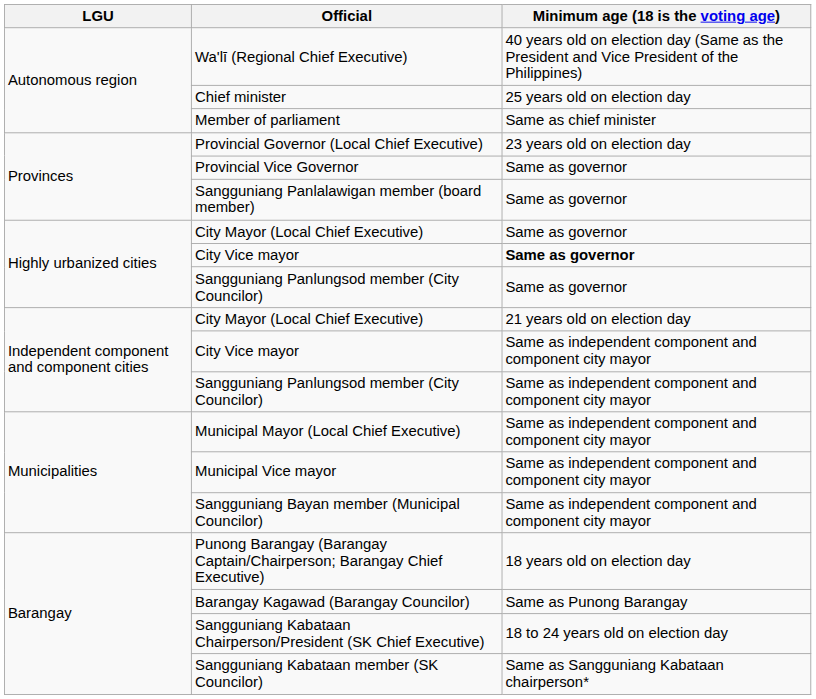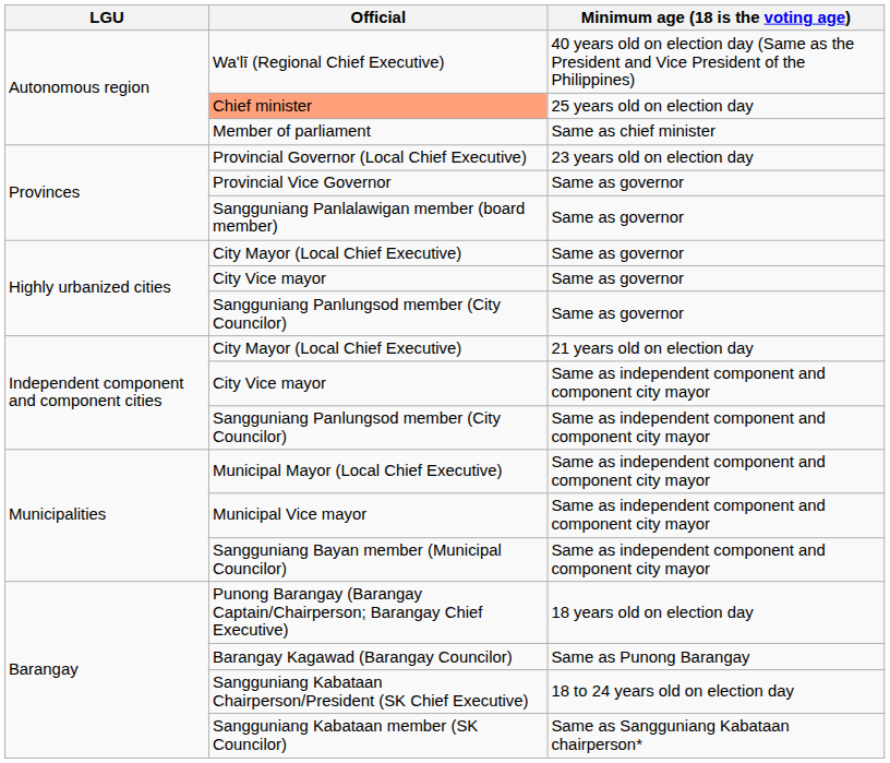Chief minister | Official: no background -> lightsalmon background
City Vice mayor / Same as governor | Minimum age (18 is the voting age): bold -> normal
